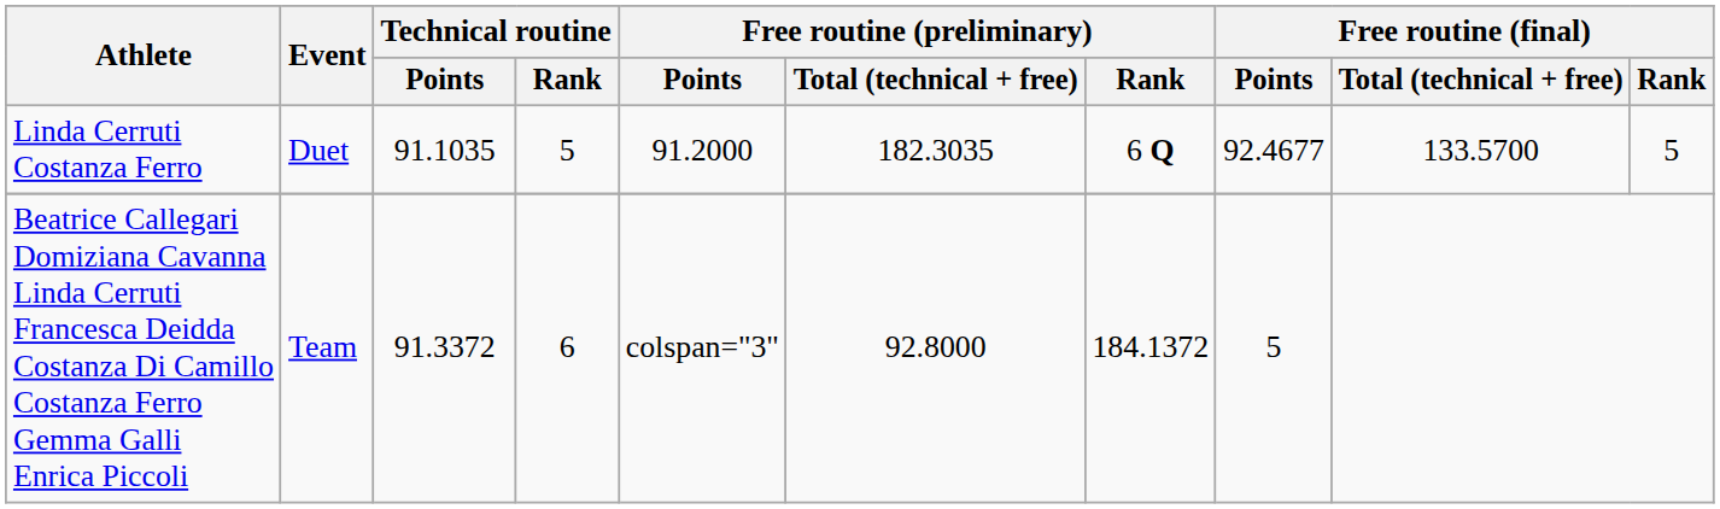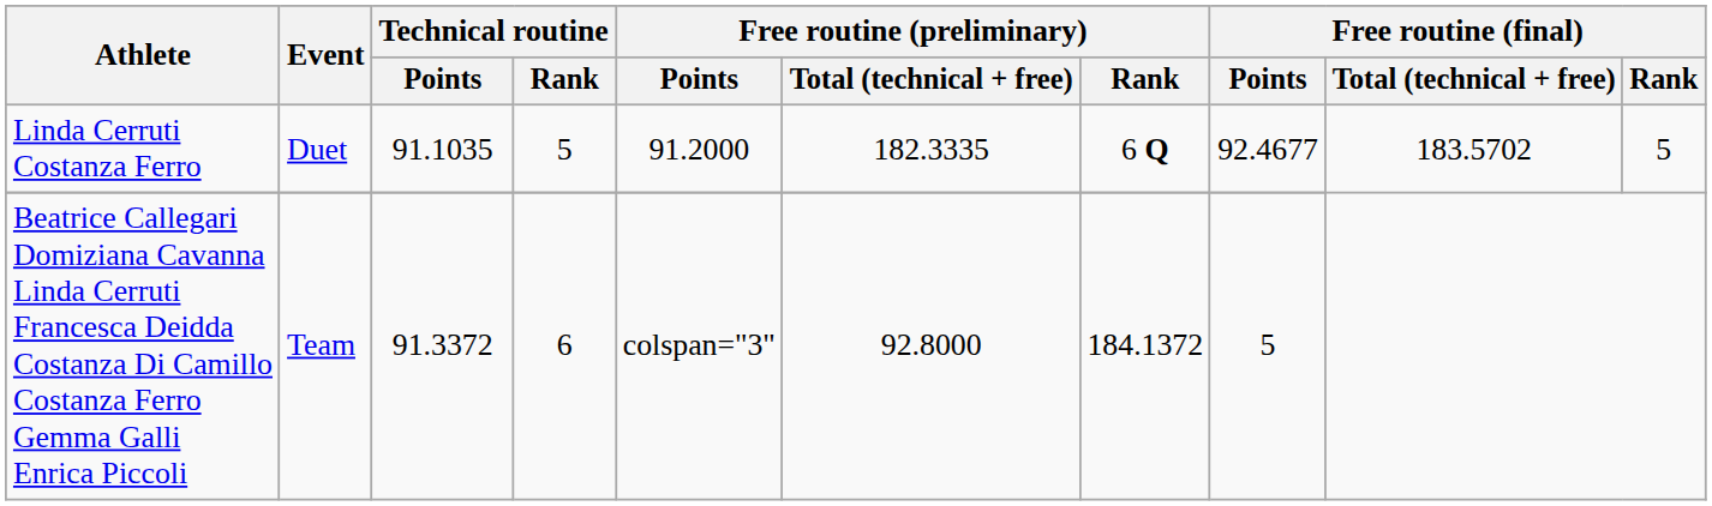Linda Cerruti Costanza Ferro | Free routine (preliminary) / Total (technical + free): 182.3035 -> 182.3335
Linda Cerruti Costanza Ferro | Free routine (final) / Total (technical + free): 133.5700 -> 183.5702
